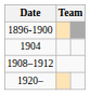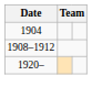- row: 1896-1900
